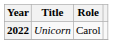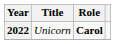2022 | Role: normal -> bold
